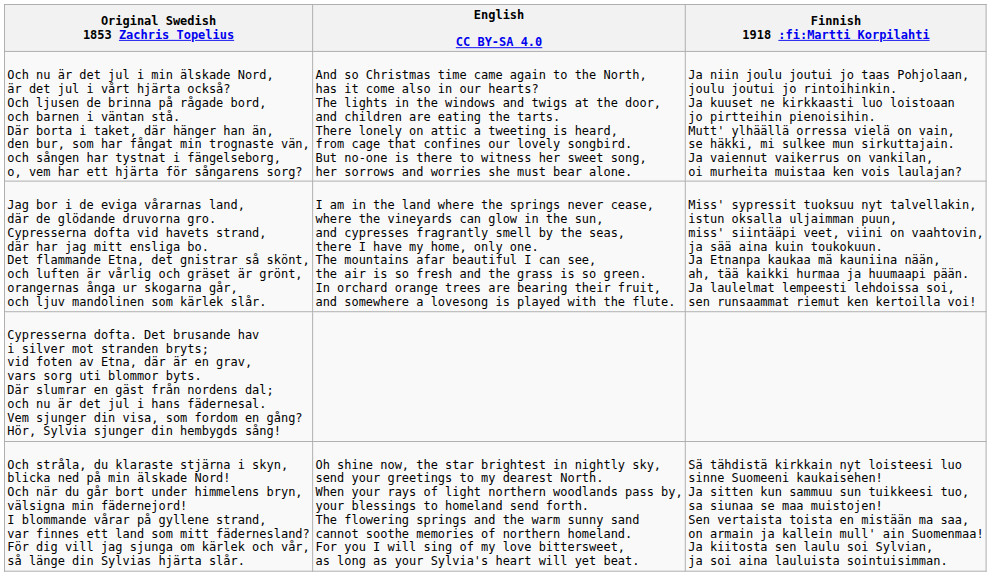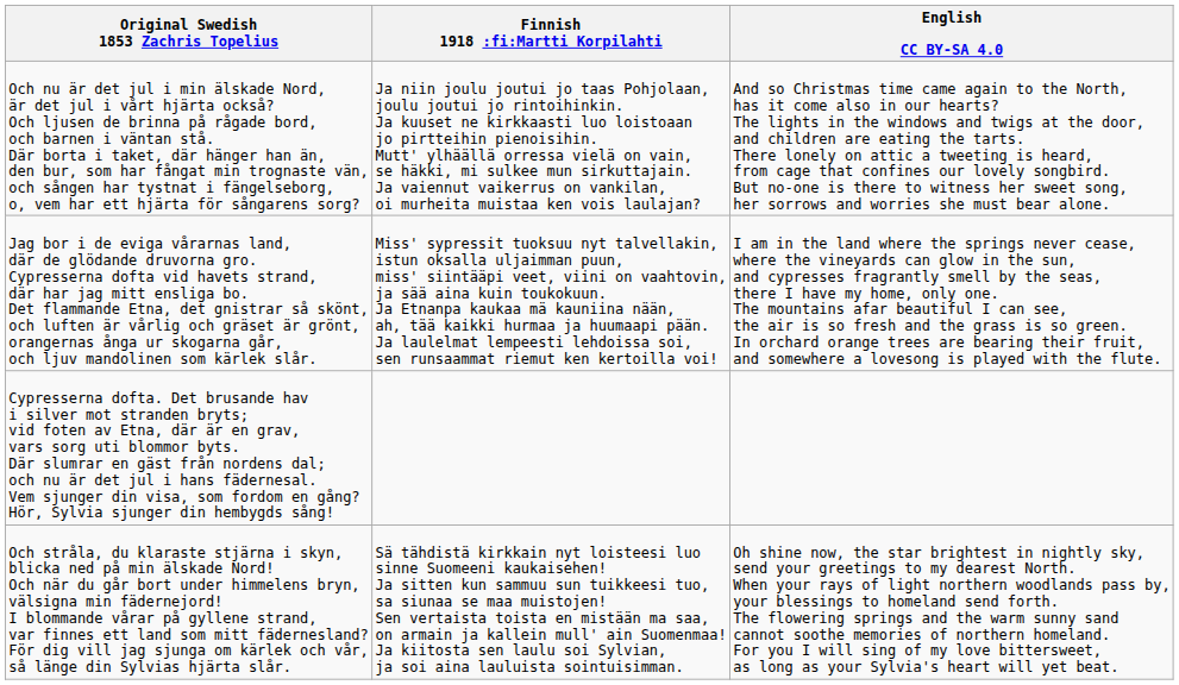columns swapped: Finnish 1918 :fi:Martti Korpilahti <-> English CC BY-SA 4.0
